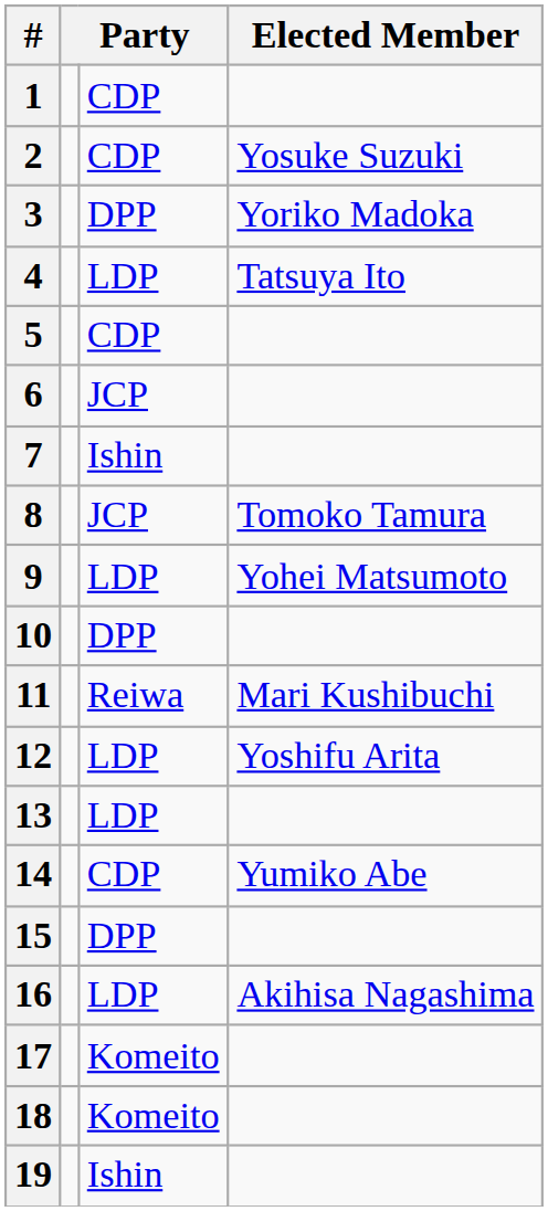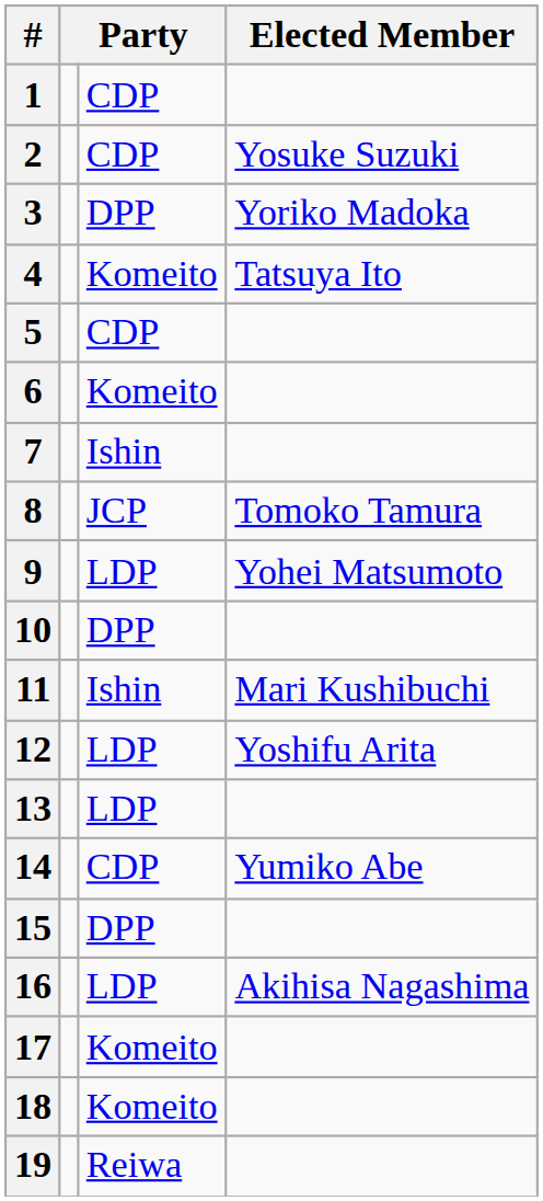4 | column 3: LDP -> Komeito
6 | column 3: JCP -> Komeito
11 | column 3: Reiwa -> Ishin
19 | column 3: Ishin -> Reiwa
